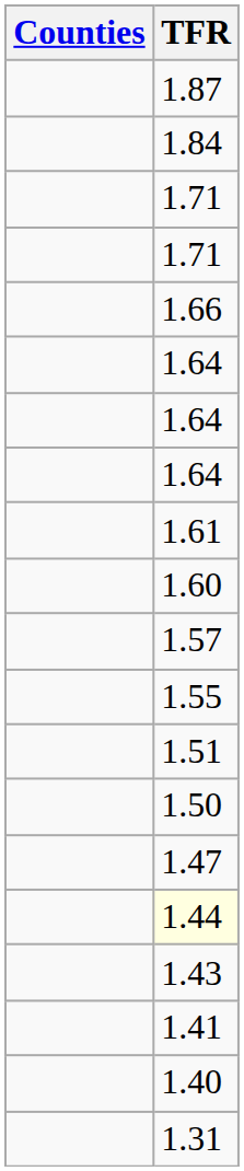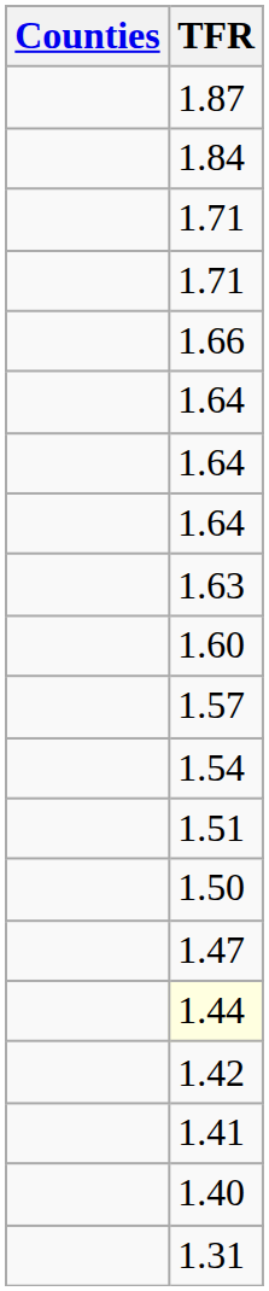row 10 | TFR: 1.61 -> 1.63
row 13 | TFR: 1.55 -> 1.54
row 18 | TFR: 1.43 -> 1.42
